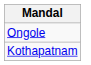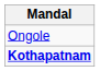row 3 | column 1: normal -> bold
